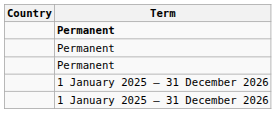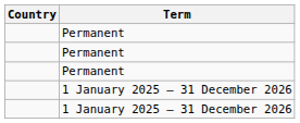row 2 | Term: bold -> normal
